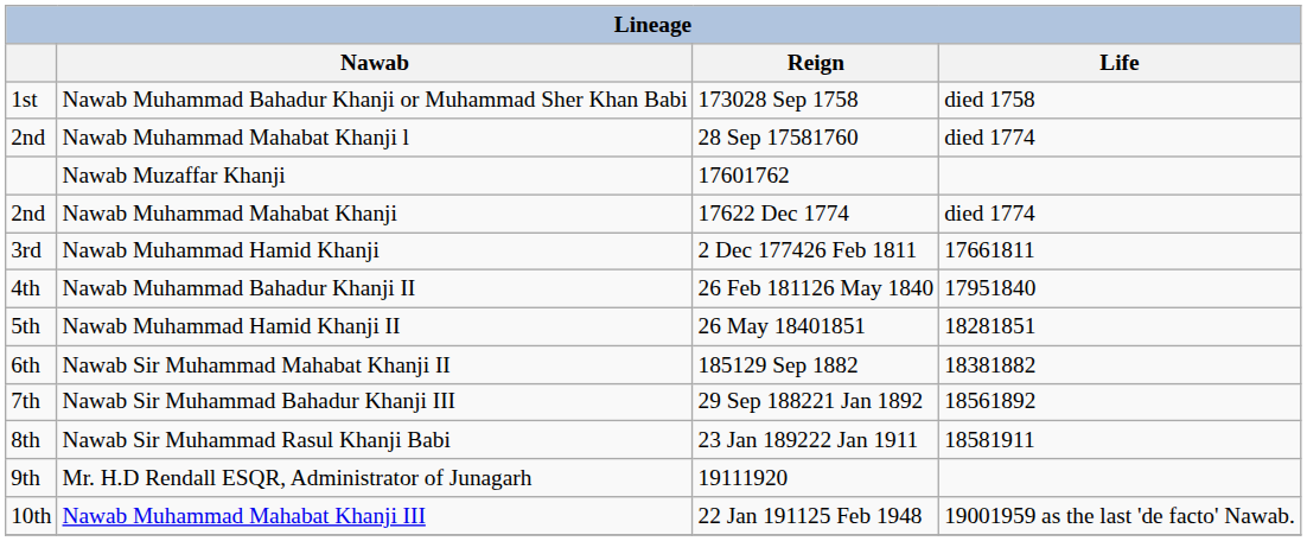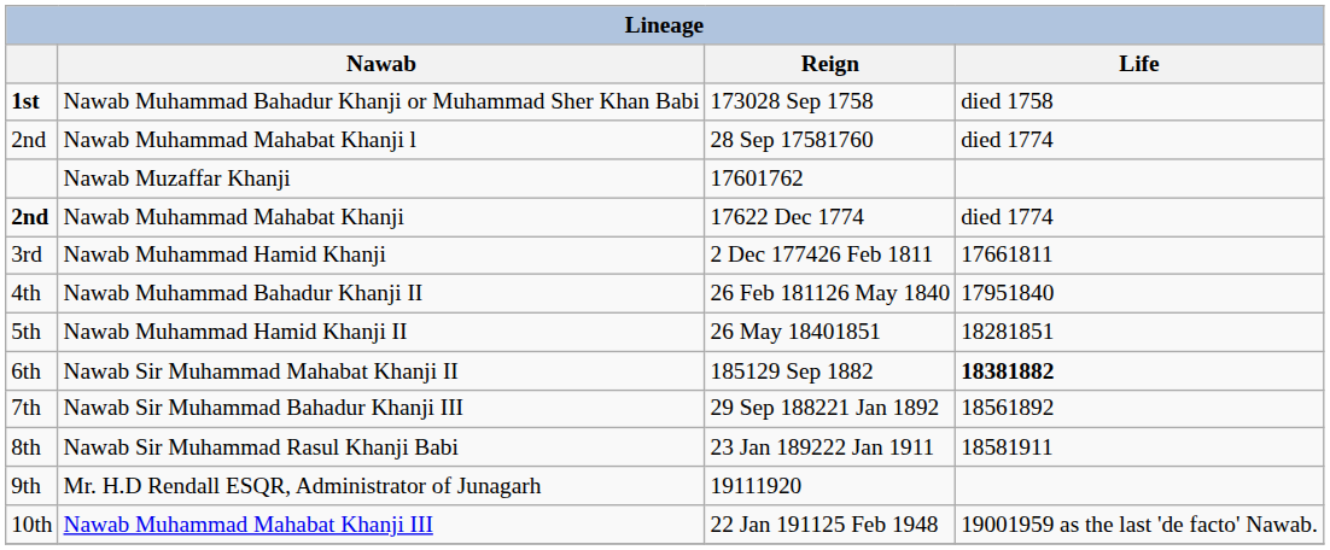Nawab Muhammad Bahadur Khanji or Muhammad Sher Khan Babi | column 1: normal -> bold
Nawab Muhammad Mahabat Khanji | column 1: normal -> bold
Nawab Sir Muhammad Mahabat Khanji II | Life: normal -> bold
